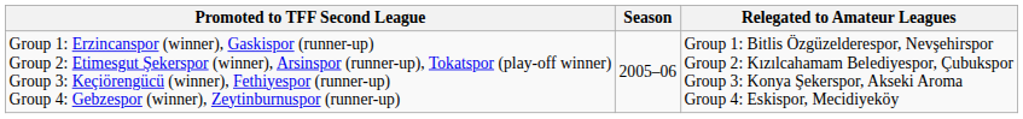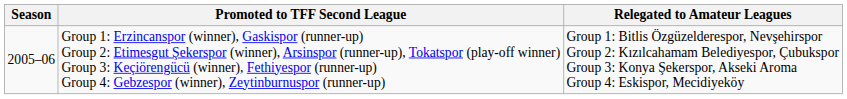columns swapped: Season <-> Promoted to TFF Second League
